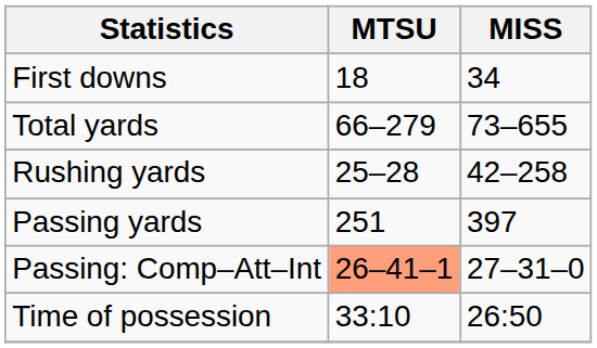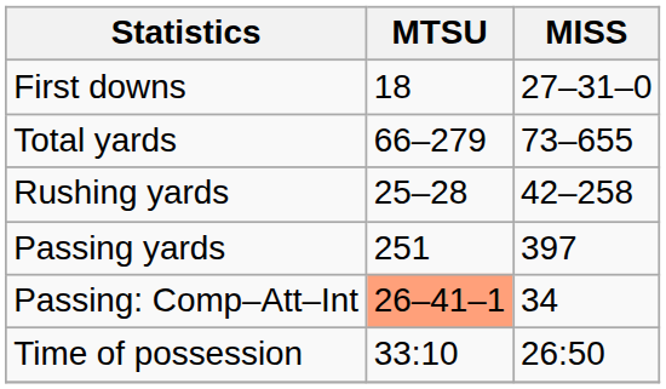First downs | MISS: 34 -> 27–31–0
Passing: Comp–Att–Int | MISS: 27–31–0 -> 34
